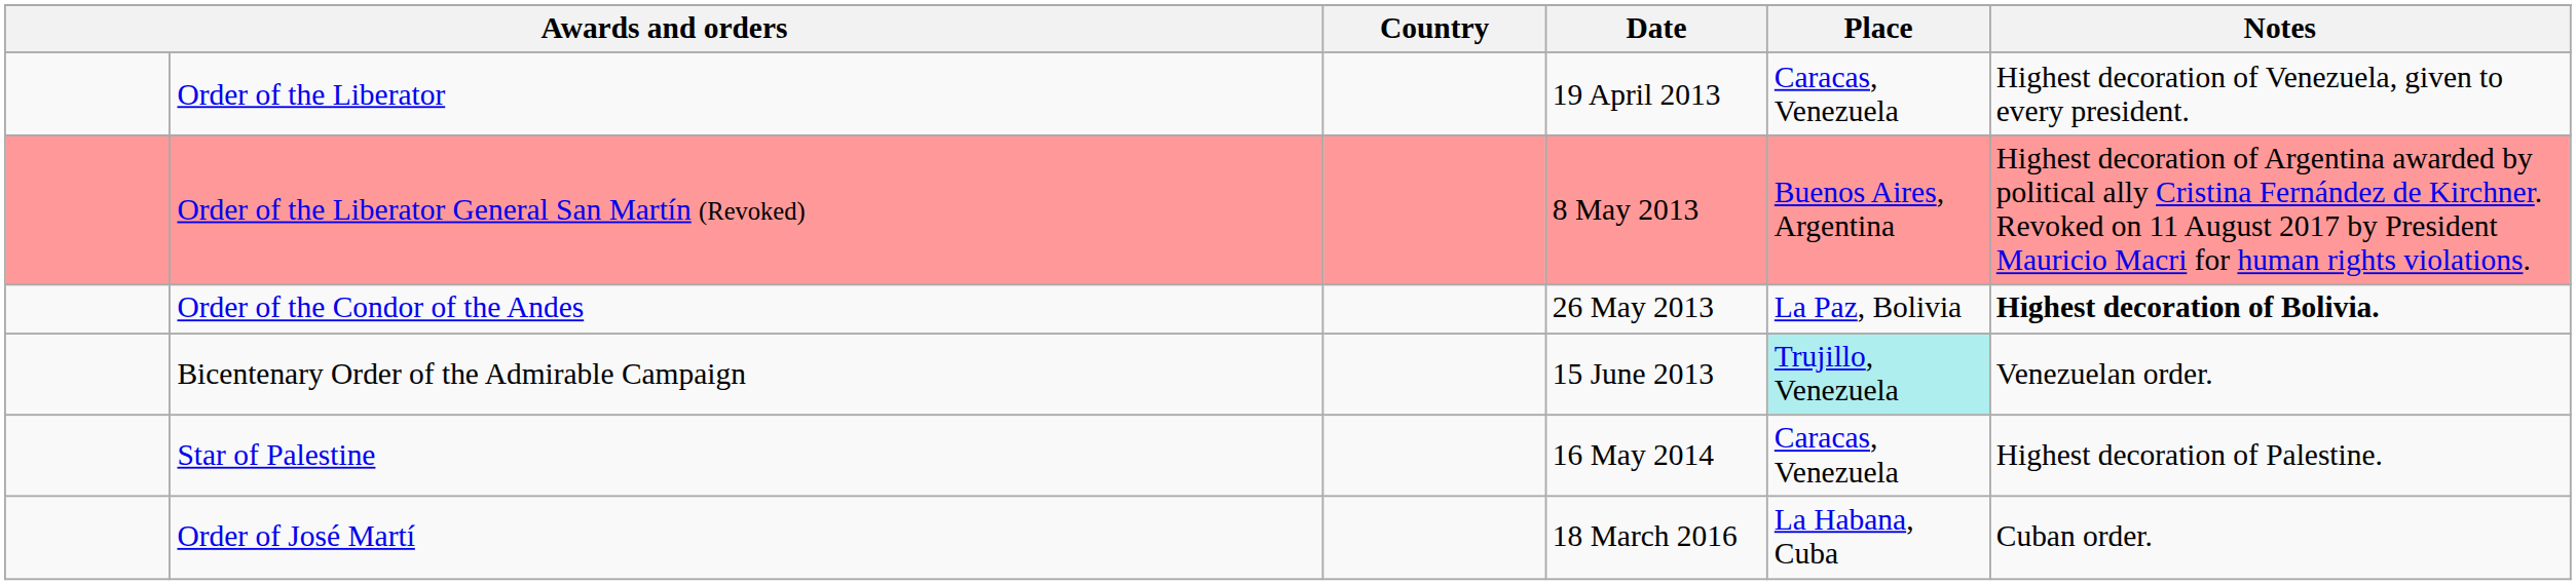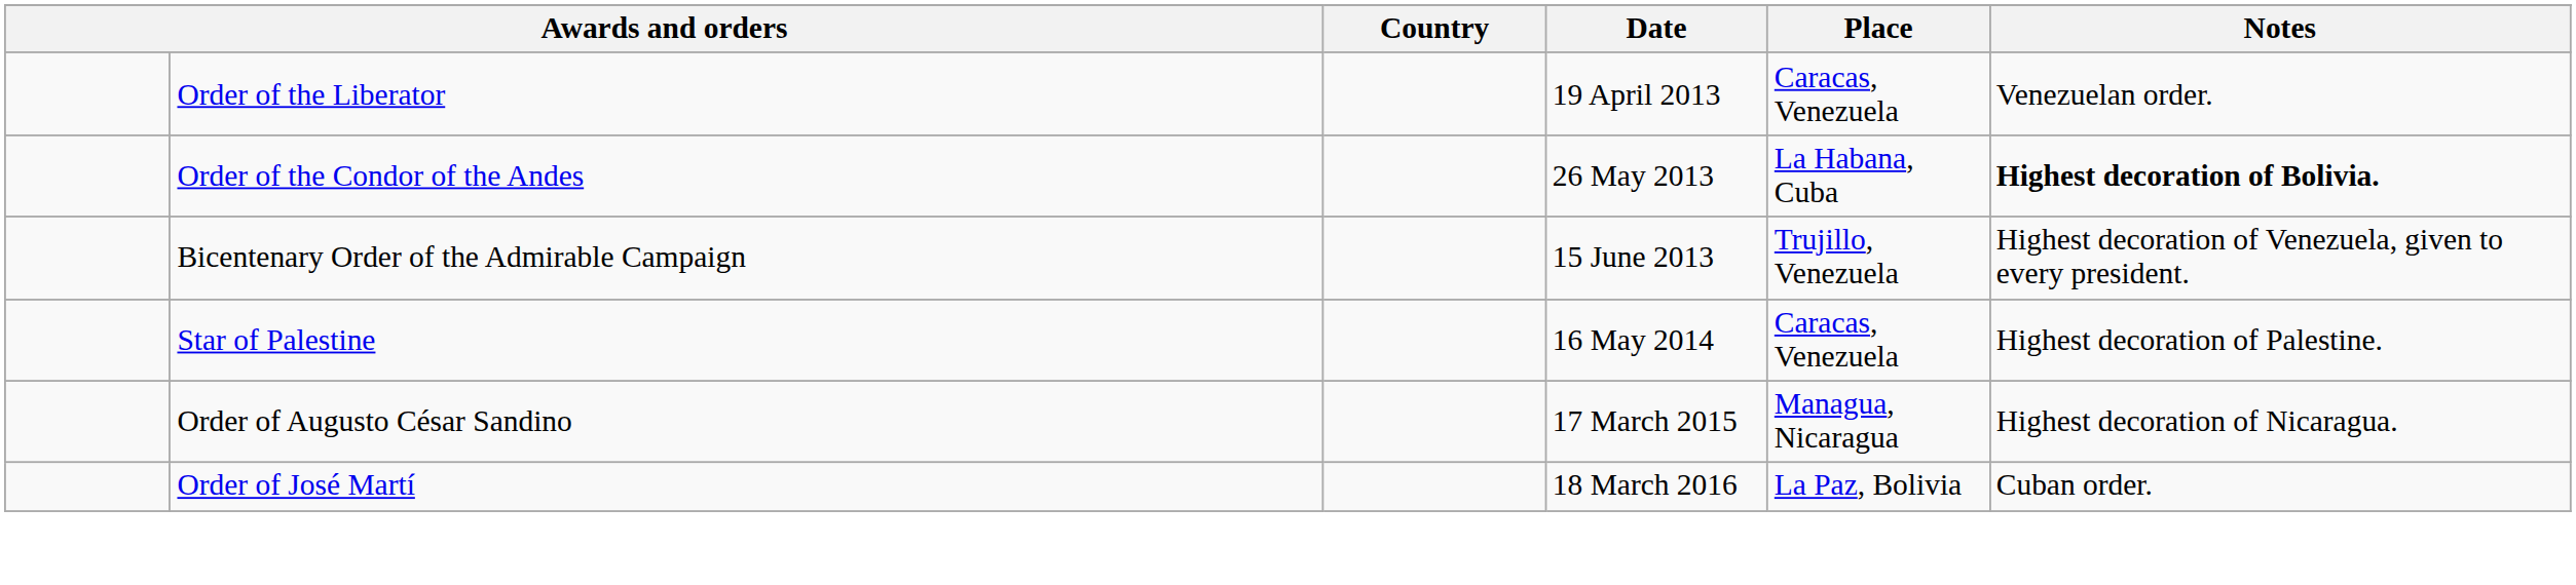Order of the Liberator | Notes: Highest decoration of Venezuela, given to every president. -> Venezuelan order.
- row: Order of the Liberator General San Martín (Revoked) | 8 May 2013 | Buenos Aires, Argentina | Highest decoration of Argentina awarded by political ally Cristina Fernández de Kirchner. Revoked on 11 August 2017 by President Mauricio Macri for human rights violations.
Order of the Condor of the Andes | Place: La Paz, Bolivia -> La Habana, Cuba
Bicentenary Order of the Admirable Campaign | Place: paleturquoise background -> no background
Bicentenary Order of the Admirable Campaign | Notes: Venezuelan order. -> Highest decoration of Venezuela, given to every president.
+ row: Order of Augusto César Sandino | 17 March 2015 | Managua, Nicaragua | Highest decoration of Nicaragua.
Order of José Martí | Place: La Habana, Cuba -> La Paz, Bolivia
